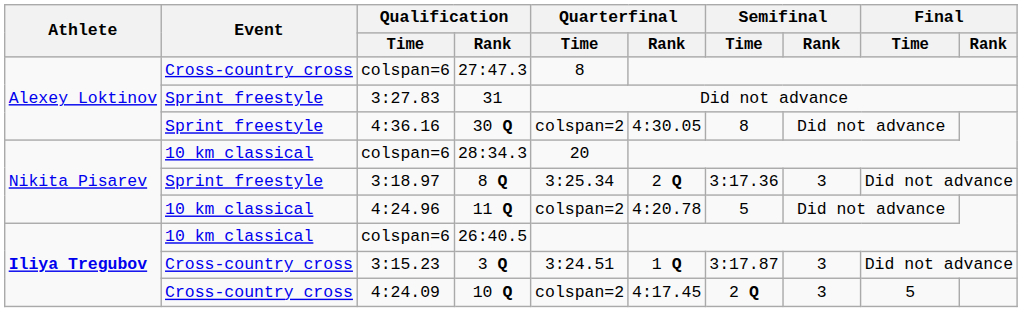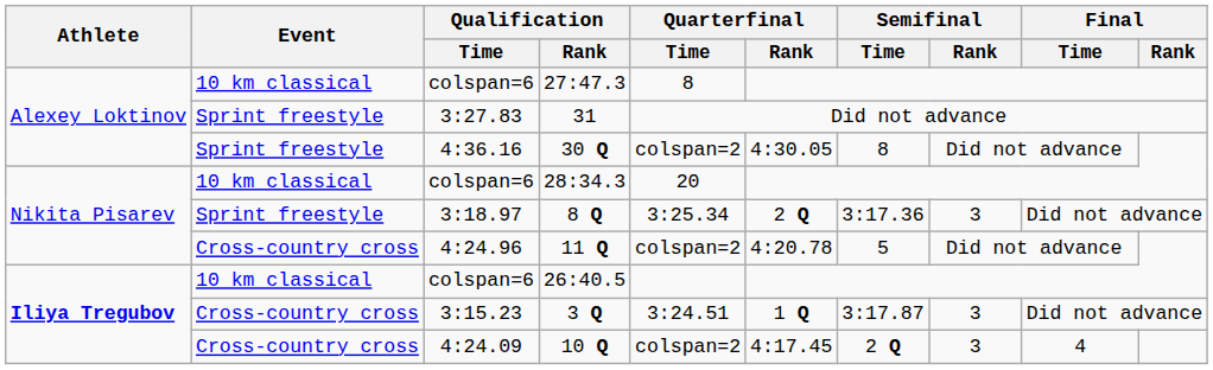27:47.3 | Event: Cross-country cross -> 10 km classical
11 Q | Event: 10 km classical -> Cross-country cross
10 Q | Final / Time: 5 -> 4
